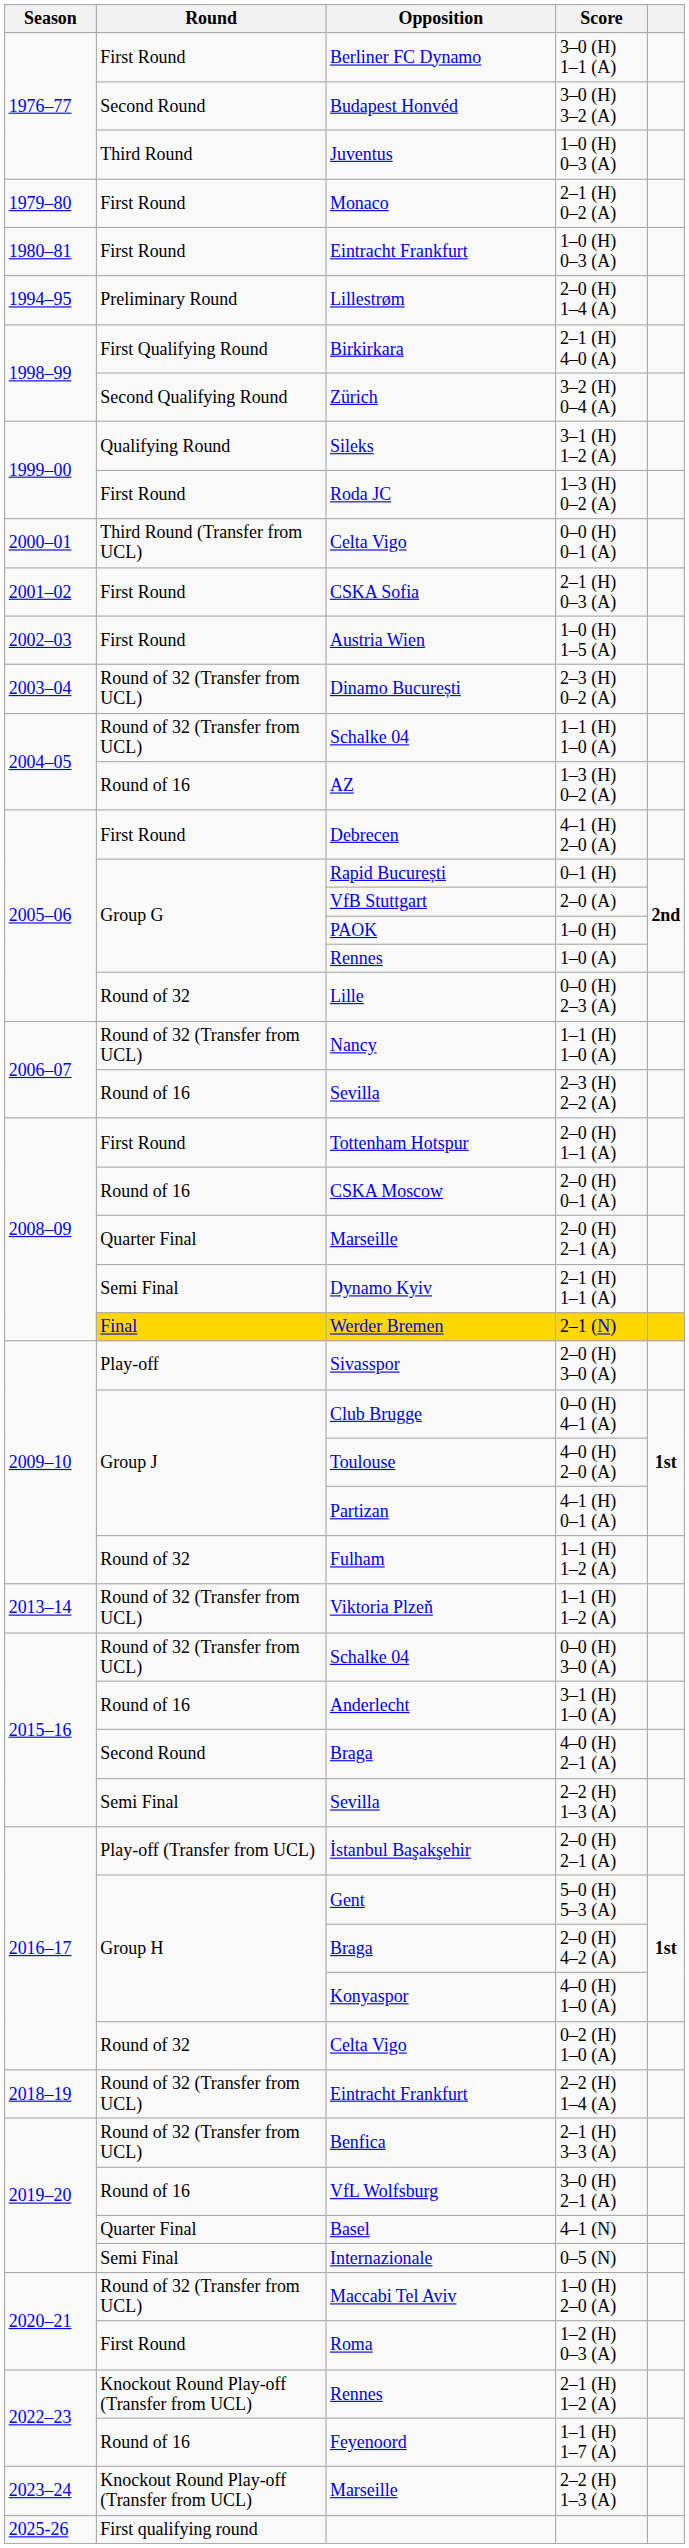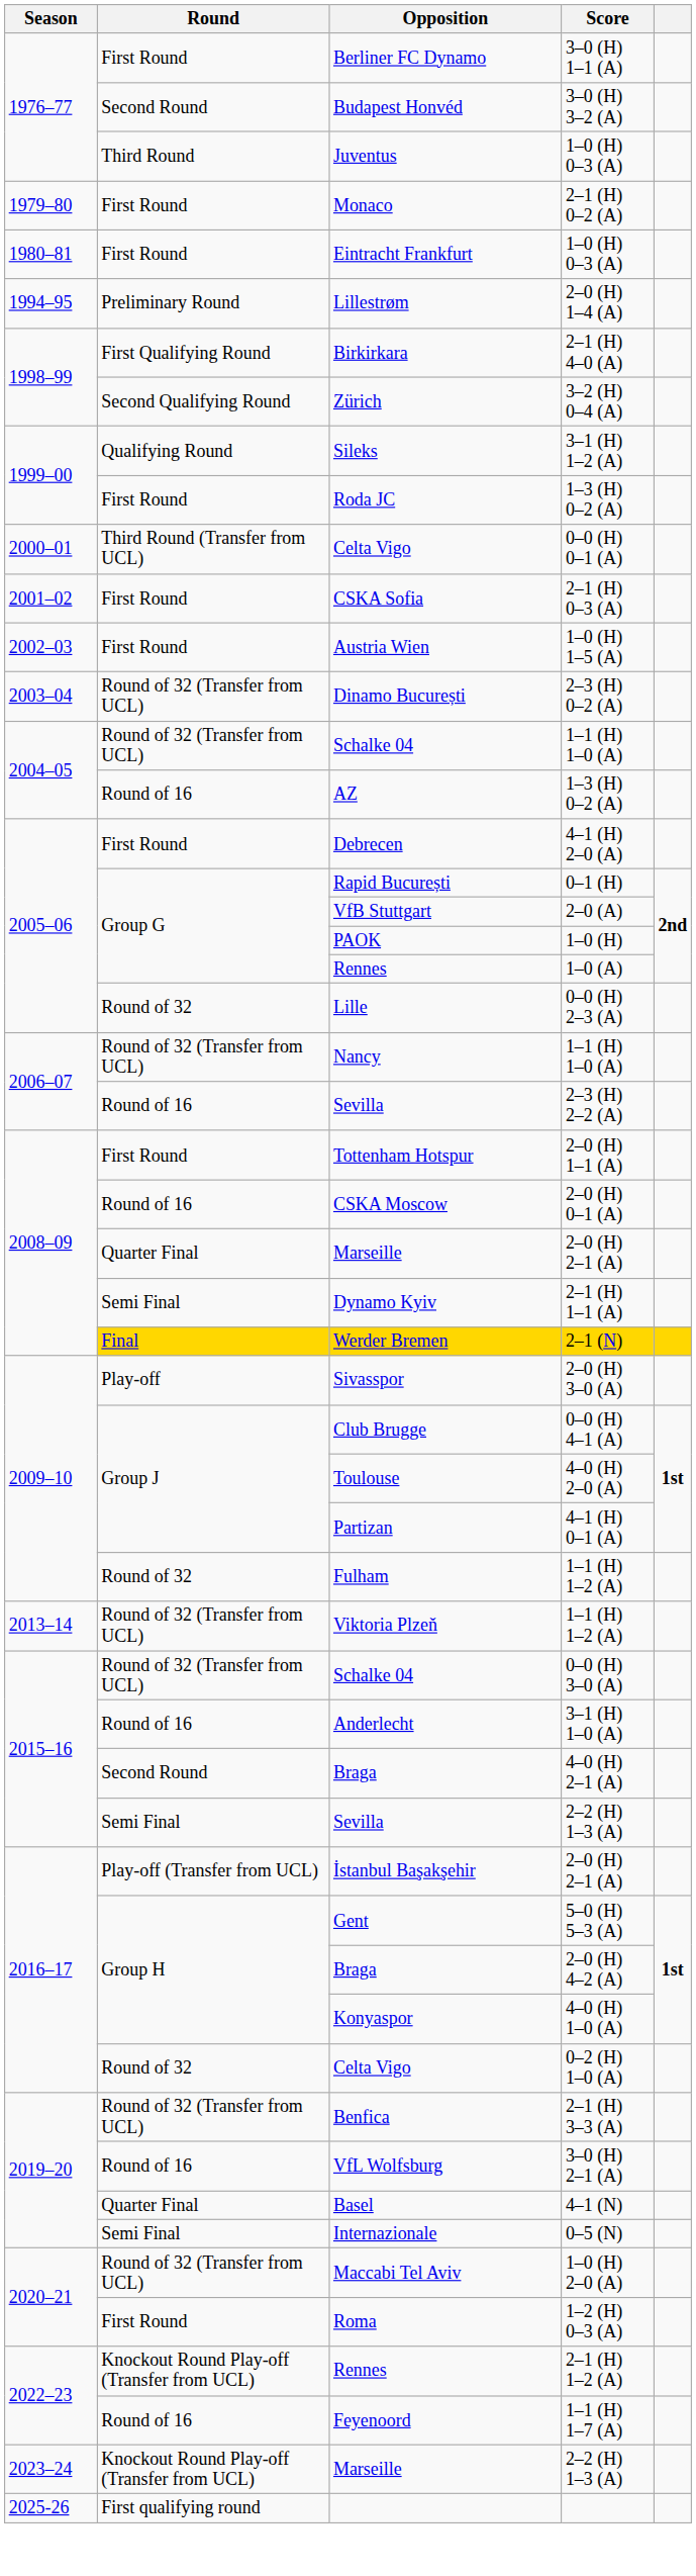- row: 2018–19 | Round of 32 (Transfer from UCL) | Eintracht Frankfurt | 2–2 (H) 1–4 (A)
